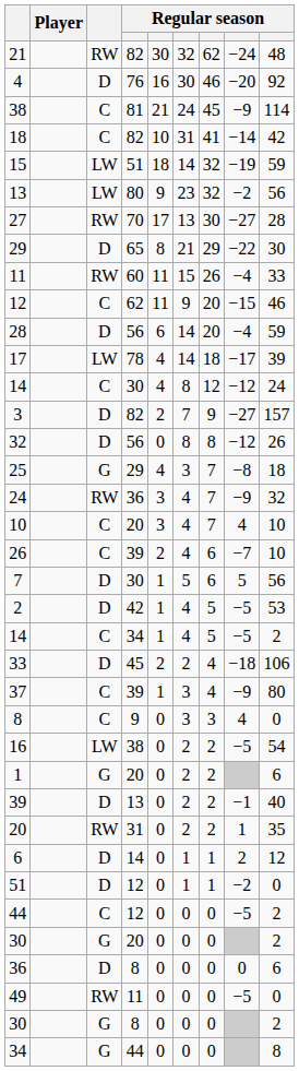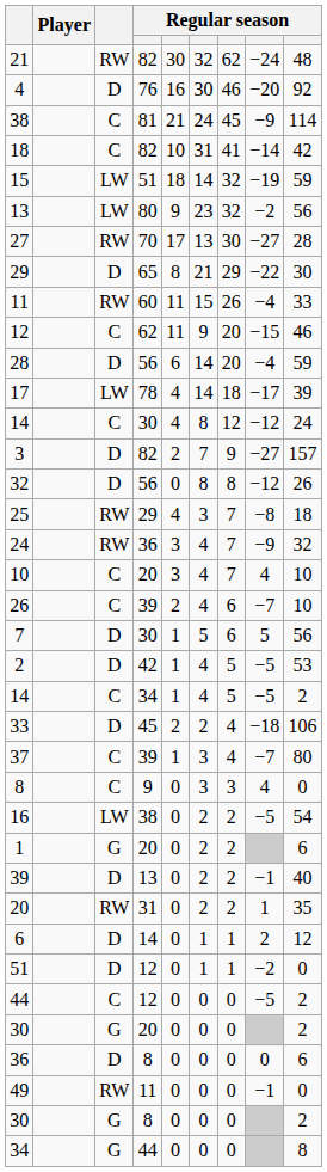25 | column 3: G -> RW
37 | column 8: −9 -> −7
49 | column 8: −5 -> −1
